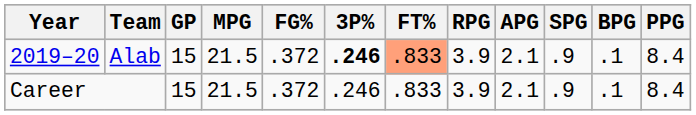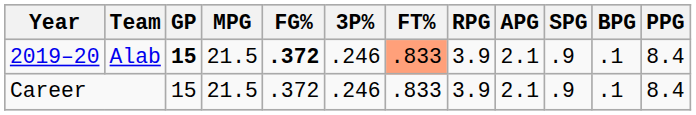2019–20 | GP: normal -> bold
2019–20 | FG%: normal -> bold
2019–20 | 3P%: bold -> normal
